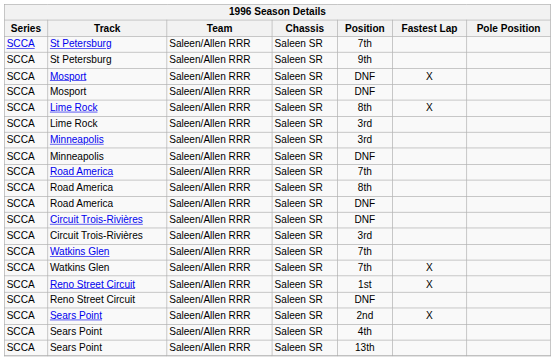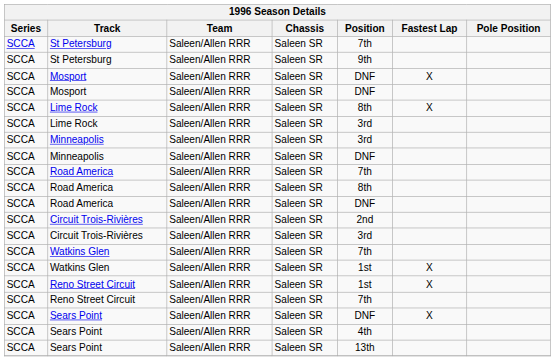row 14 | Position: DNF -> 2nd
row 17 | Position: 7th -> 1st
row 19 | Position: DNF -> 7th
row 20 | Position: 2nd -> DNF
